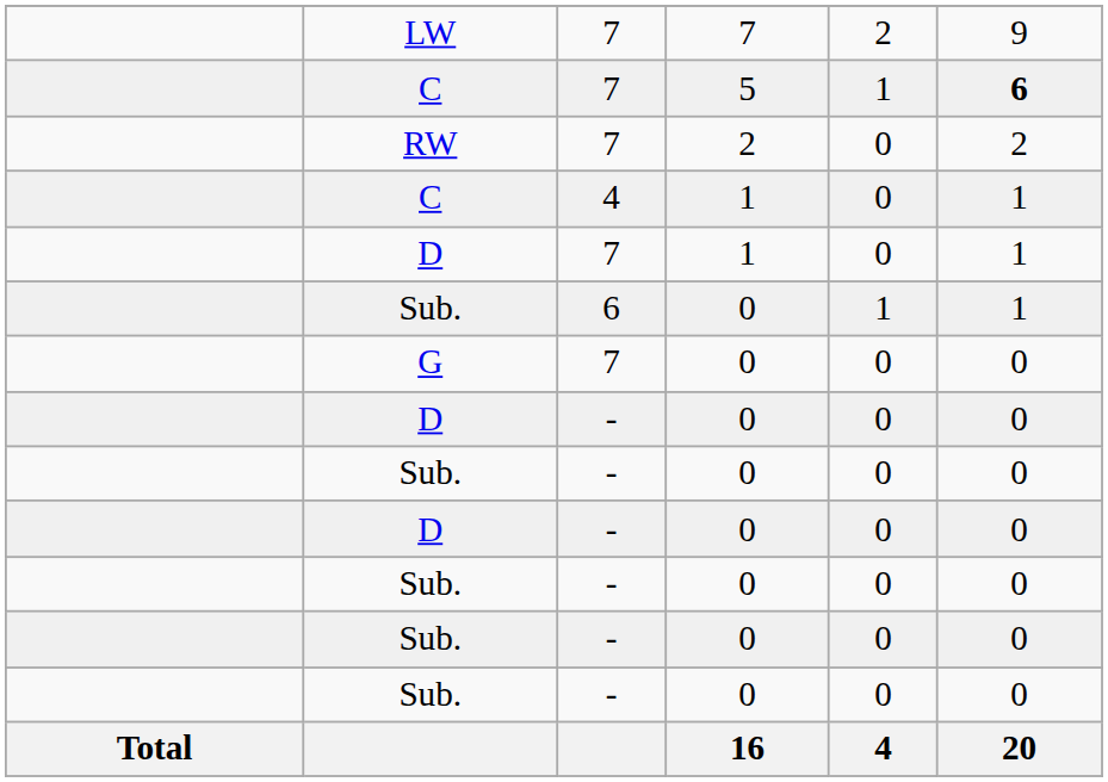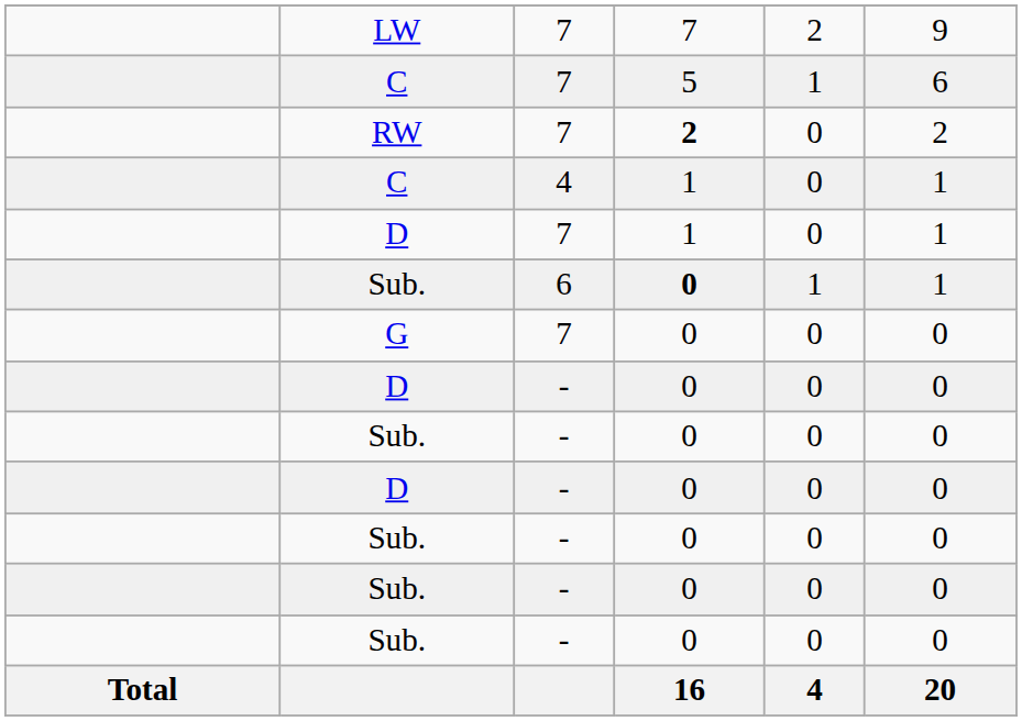C / 7 | column 6: bold -> normal
RW | column 4: normal -> bold
Sub. / 6 | column 4: normal -> bold
